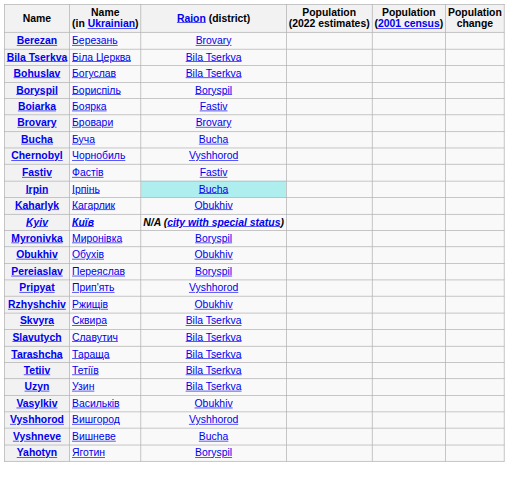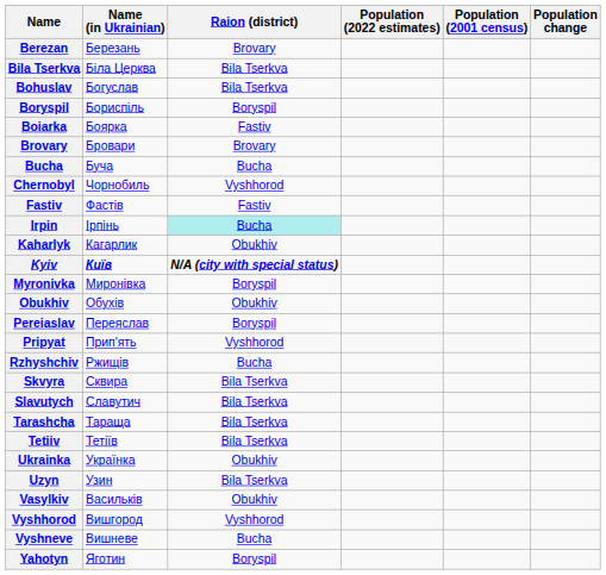Rzhyshchiv | Raion (district): Obukhiv -> Bucha
+ row: Ukrainka | Українка | Obukhiv
